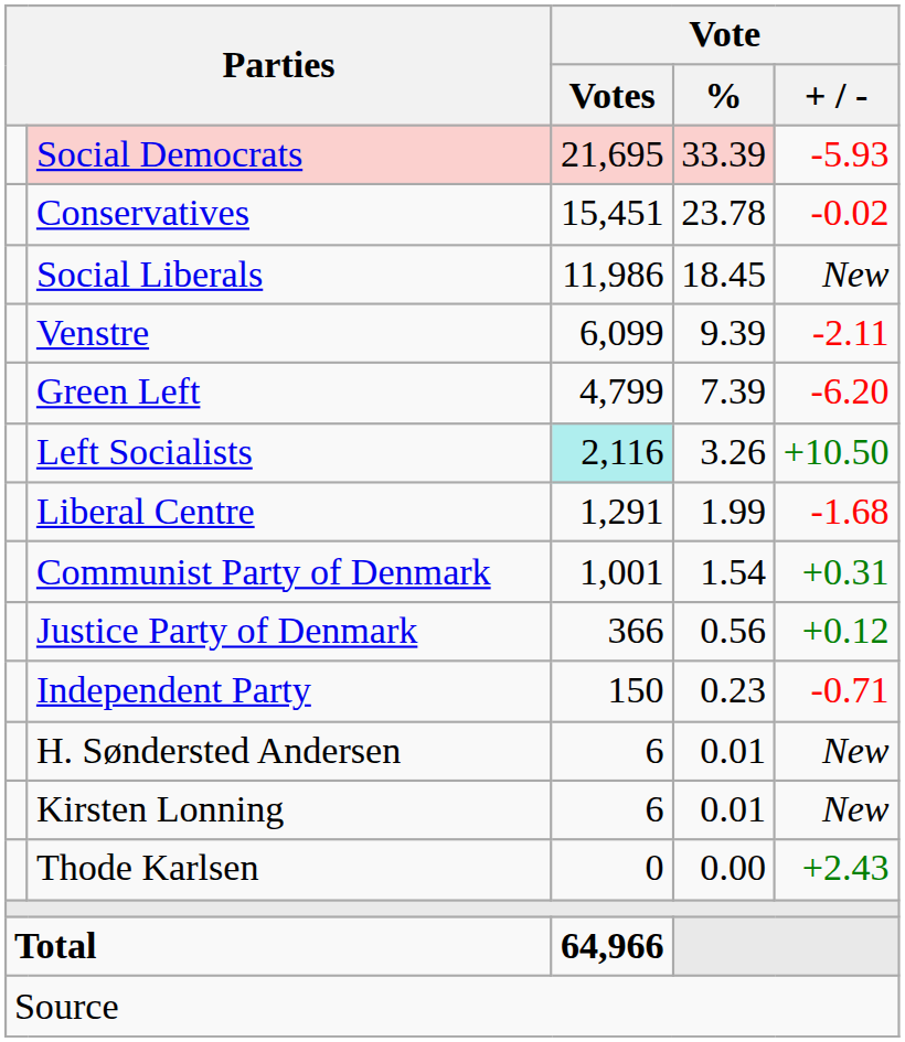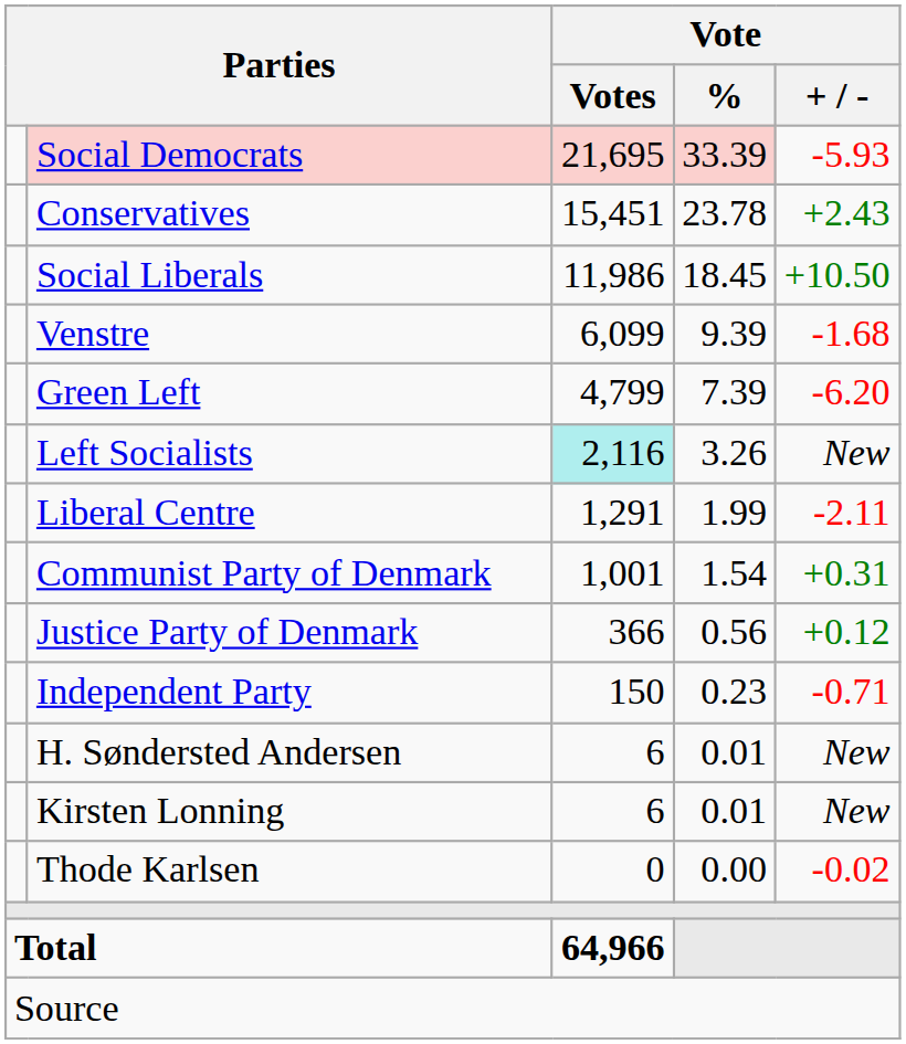Conservatives | Vote / + / -: -0.02 -> +2.43
Social Liberals | Vote / + / -: New -> +10.50
Venstre | Vote / + / -: -2.11 -> -1.68
Left Socialists | Vote / + / -: +10.50 -> New
Liberal Centre | Vote / + / -: -1.68 -> -2.11
Thode Karlsen | Vote / + / -: +2.43 -> -0.02
